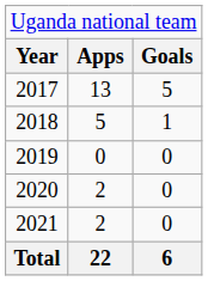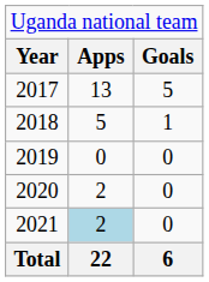2021 | column 2: no background -> lightblue background
